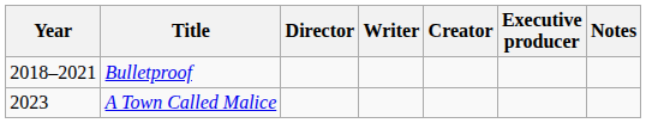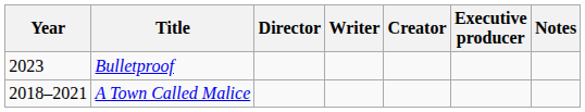Bulletproof | Year: 2018–2021 -> 2023
A Town Called Malice | Year: 2023 -> 2018–2021
